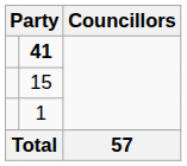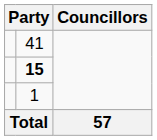41 | column 2: bold -> normal
15 | column 2: normal -> bold
